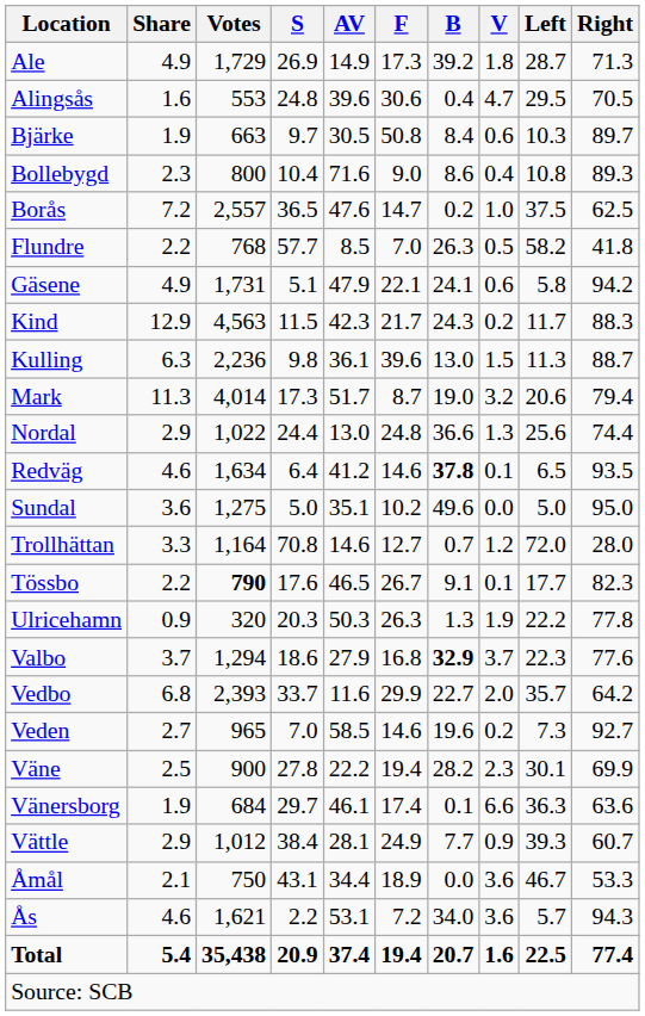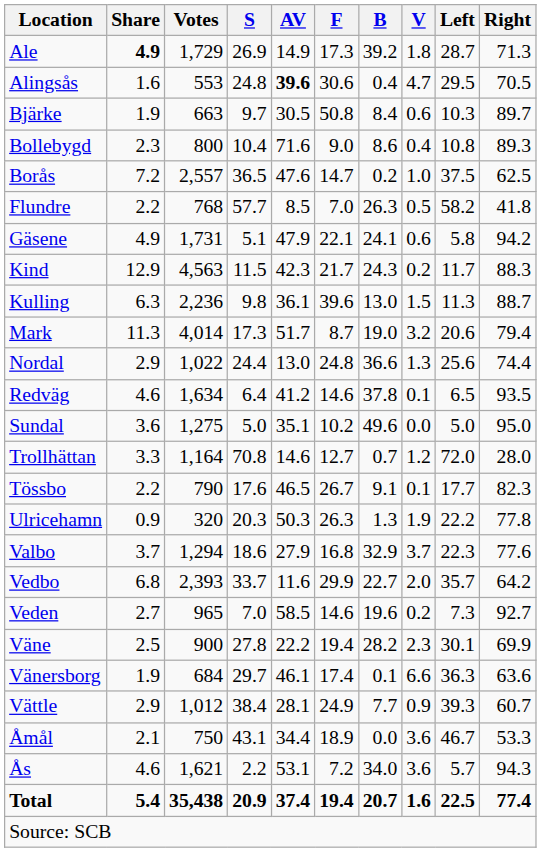Ale | Share: normal -> bold
Alingsås | AV: normal -> bold
Redväg | B: bold -> normal
Tössbo | Votes: bold -> normal
Valbo | B: bold -> normal
